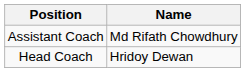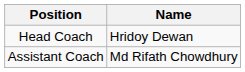rows swapped: Head Coach <-> Assistant Coach
